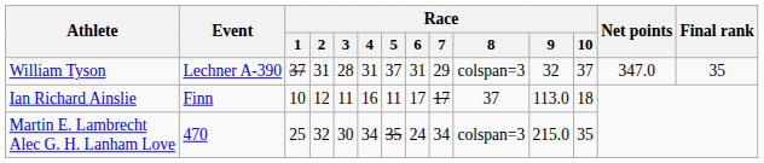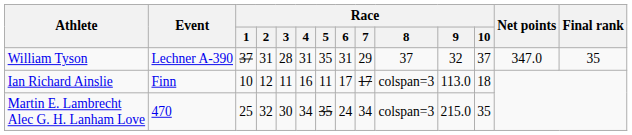William Tyson | Race / 5: 37 -> 35
William Tyson | Race / 8: colspan=3 -> 37
Ian Richard Ainslie | Race / 8: 37 -> colspan=3
